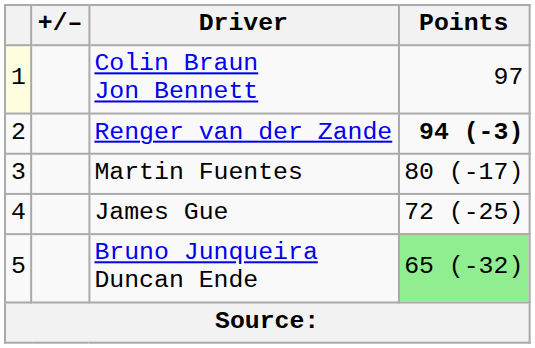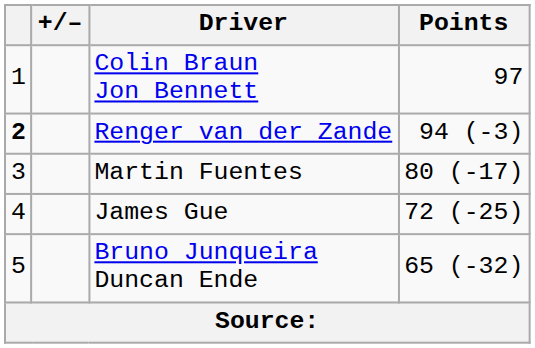Colin Braun Jon Bennett | column 1: lightyellow background -> no background
Renger van der Zande | column 1: normal -> bold
Renger van der Zande | Points: bold -> normal
Bruno Junqueira Duncan Ende | Points: lightgreen background -> no background
